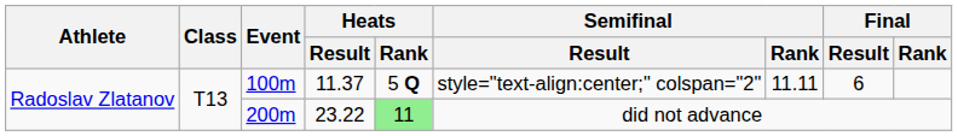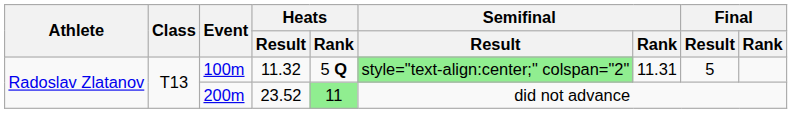100m | Heats / Result: 11.37 -> 11.32
100m | Semifinal / Result: no background -> lightgreen background
100m | Semifinal / Rank: 11.11 -> 11.31
100m | Final / Result: 6 -> 5
200m | Heats / Result: 23.22 -> 23.52
